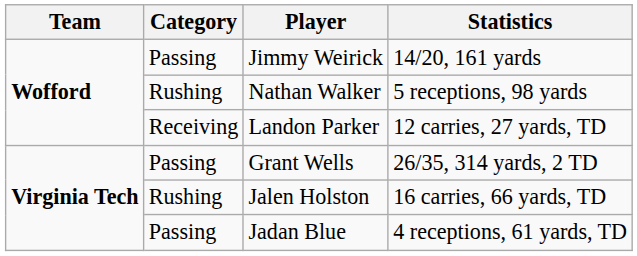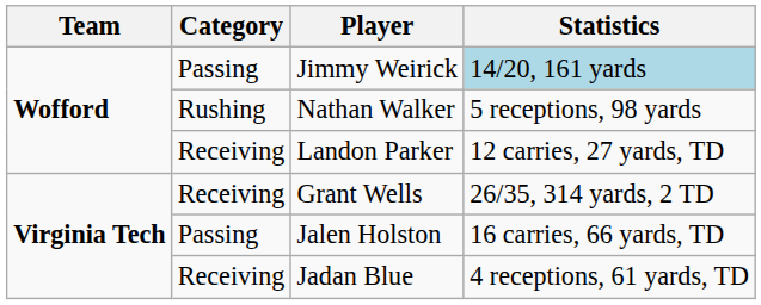Jimmy Weirick | Statistics: no background -> lightblue background
Grant Wells | Category: Passing -> Receiving
Jalen Holston | Category: Rushing -> Passing
Jadan Blue | Category: Passing -> Receiving
